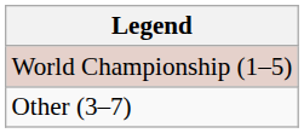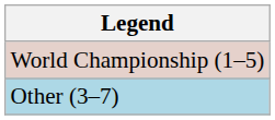row 3 | column 1: no background -> lightblue background
